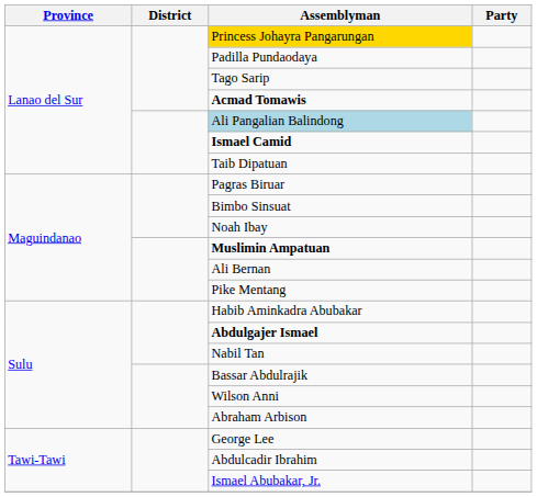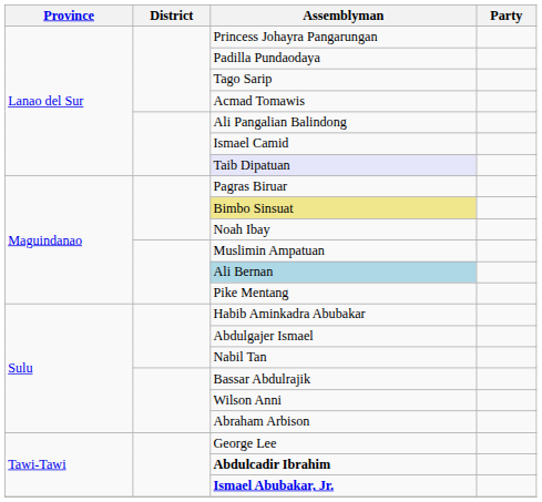Princess Johayra Pangarungan | Assemblyman: gold background -> no background
Acmad Tomawis | Assemblyman: bold -> normal
Ali Pangalian Balindong | Assemblyman: lightblue background -> no background
Ismael Camid | Assemblyman: bold -> normal
Taib Dipatuan | Assemblyman: no background -> lavender background
Bimbo Sinsuat | Assemblyman: no background -> khaki background
Muslimin Ampatuan | Assemblyman: bold -> normal
Ali Bernan | Assemblyman: no background -> lightblue background
Abdulgajer Ismael | Assemblyman: bold -> normal
Abdulcadir Ibrahim | Assemblyman: normal -> bold
Ismael Abubakar, Jr. | Assemblyman: normal -> bold
